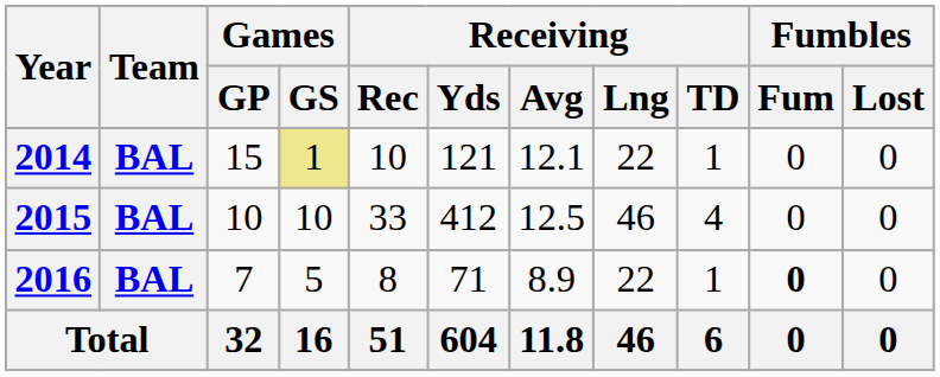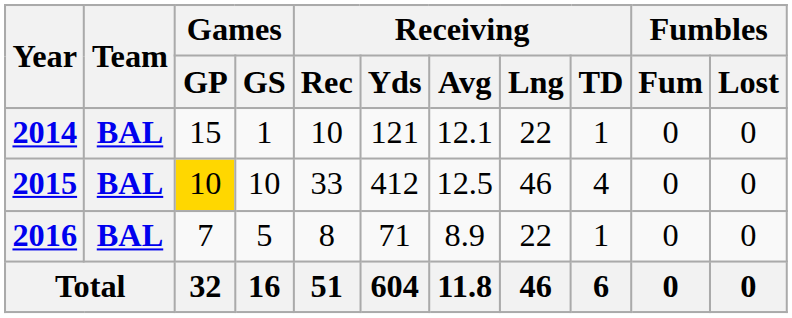2014 | Games / GS: khaki background -> no background
2015 | Games / GP: no background -> gold background
2016 | Fumbles / Fum: bold -> normal
